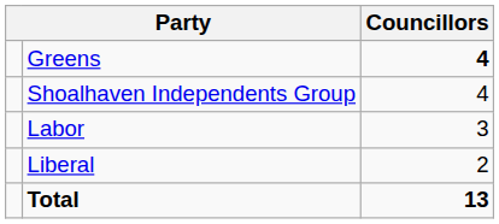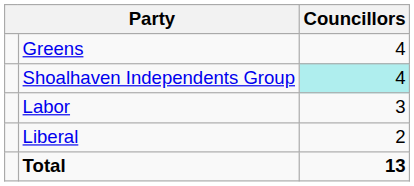Greens | Councillors: bold -> normal
Shoalhaven Independents Group | Councillors: no background -> paleturquoise background
